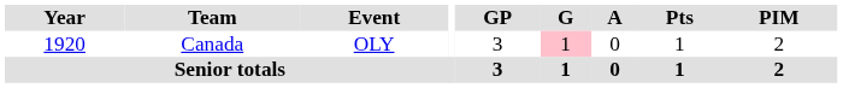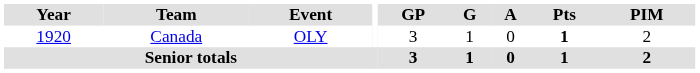Canada | G: pink background -> no background
Canada | Pts: normal -> bold
